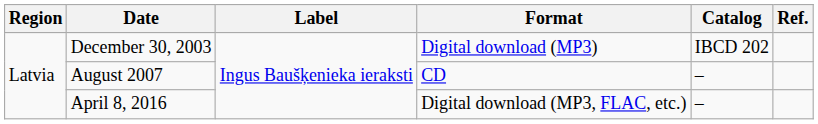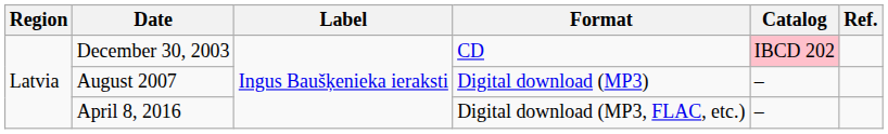December 30, 2003 | Format: Digital download (MP3) -> CD
December 30, 2003 | Catalog: no background -> pink background
August 2007 | Format: CD -> Digital download (MP3)
